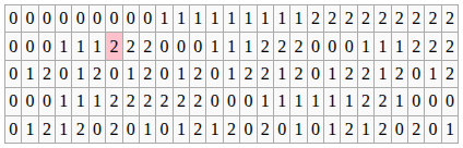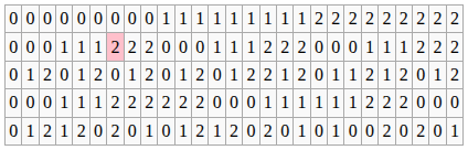row 3 | column 21: 2 -> 1
row 4 | column 24: 1 -> 2
row 5 | column 21: 2 -> 0
row 5 | column 22: 1 -> 0
